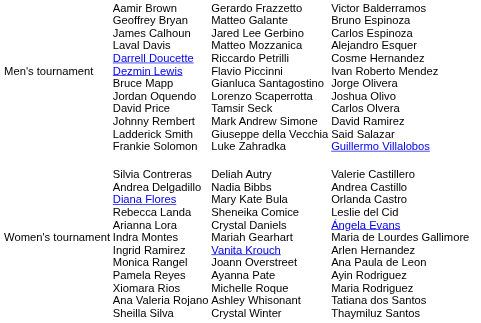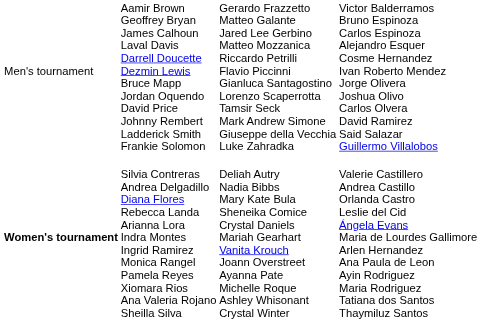Women's tournament | column 1: normal -> bold
